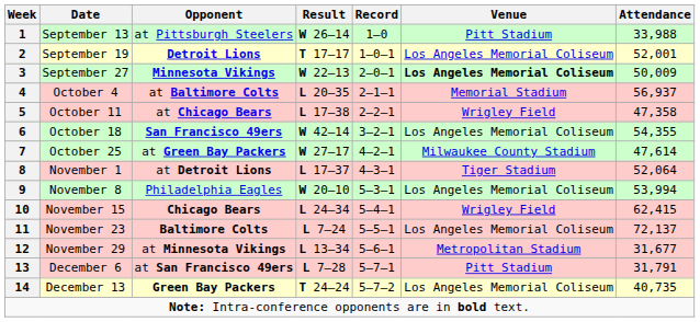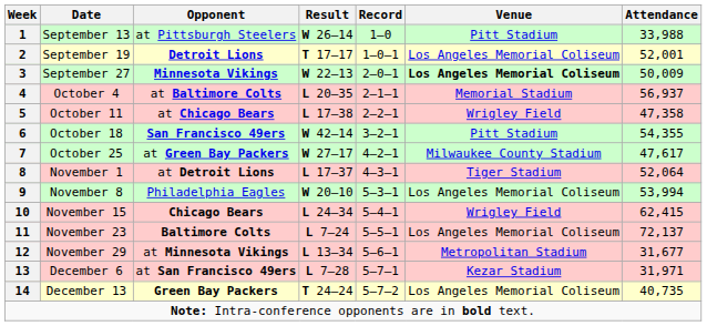6 | Venue: Los Angeles Memorial Coliseum -> Pitt Stadium
7 | Attendance: 47,614 -> 47,617
13 | Venue: Pitt Stadium -> Kezar Stadium
13 | Attendance: 31,791 -> 31,971
